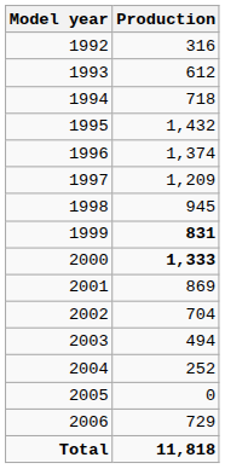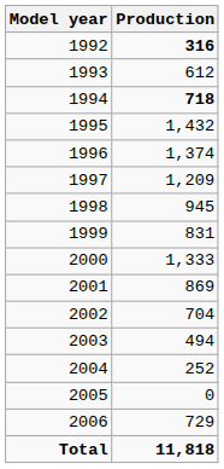1992 | Production: normal -> bold
1994 | Production: normal -> bold
1999 | Production: bold -> normal
2000 | Production: bold -> normal
